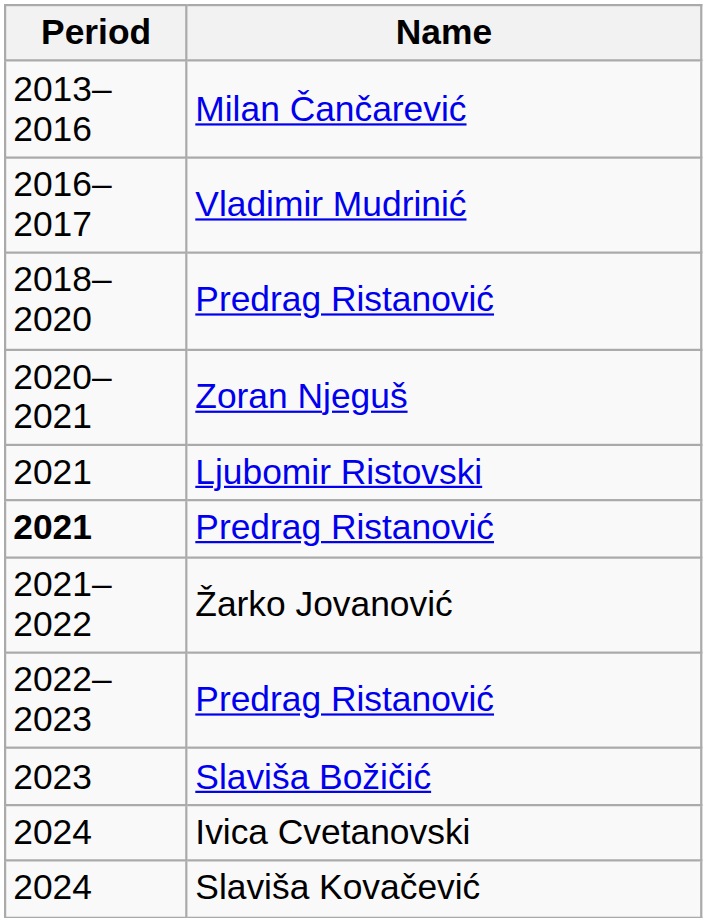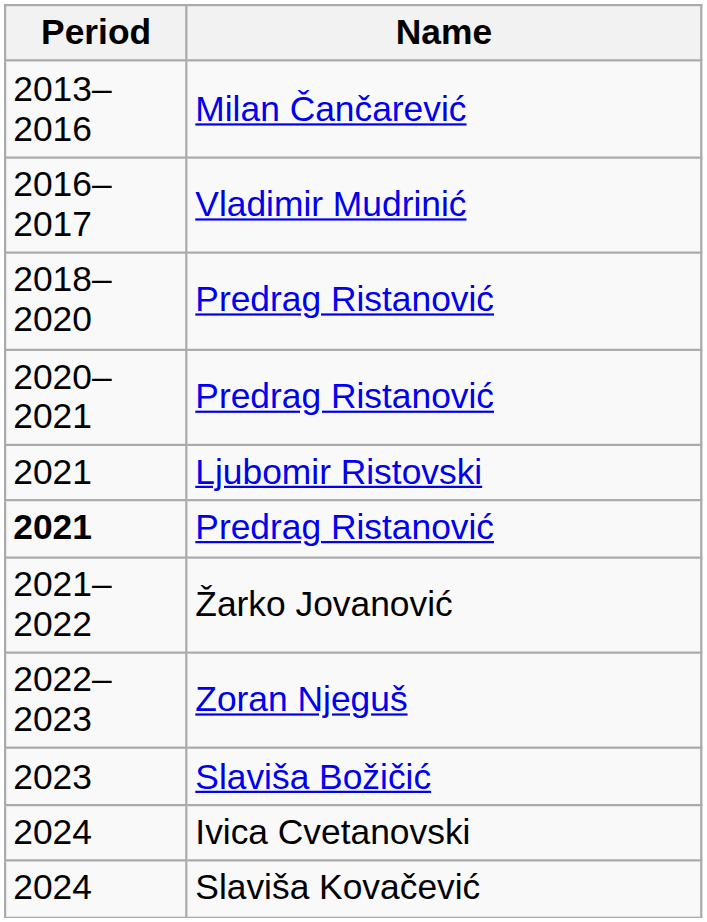row 5 | Name: Zoran Njeguš -> Predrag Ristanović
row 9 | Name: Predrag Ristanović -> Zoran Njeguš
